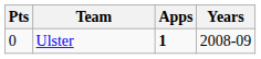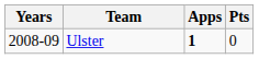columns swapped: Years <-> Pts
